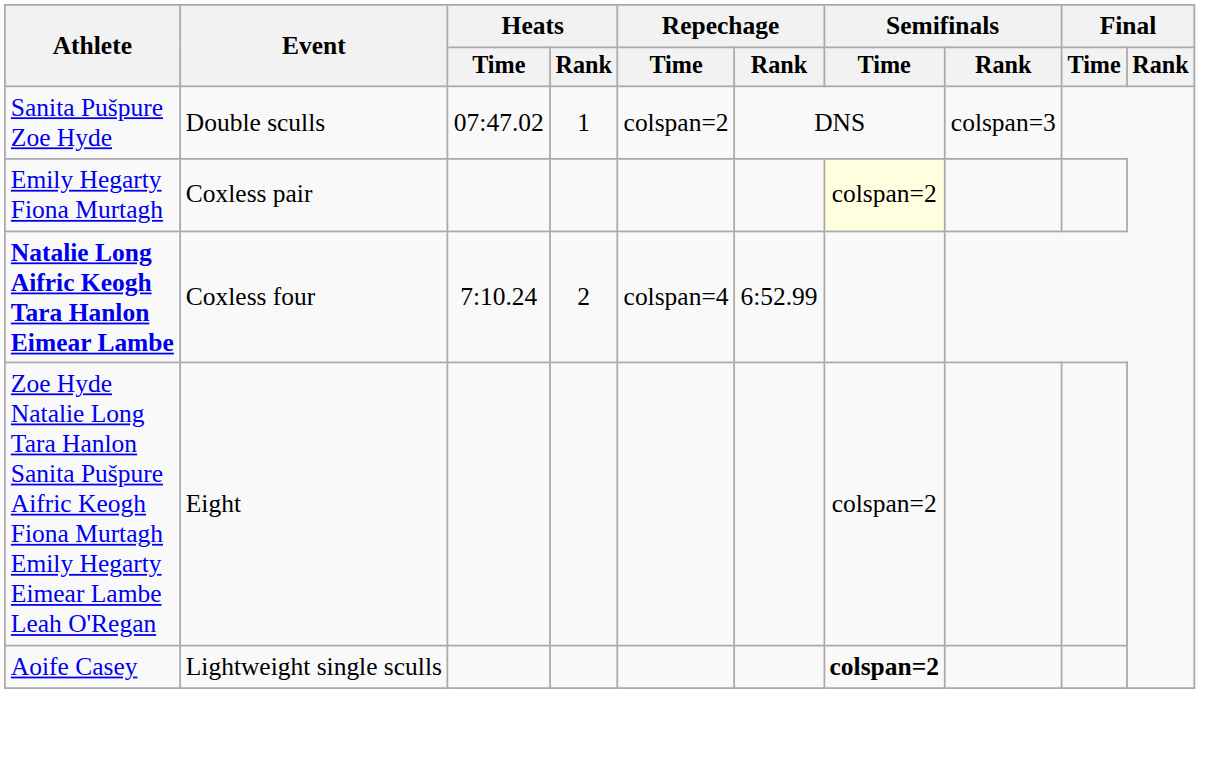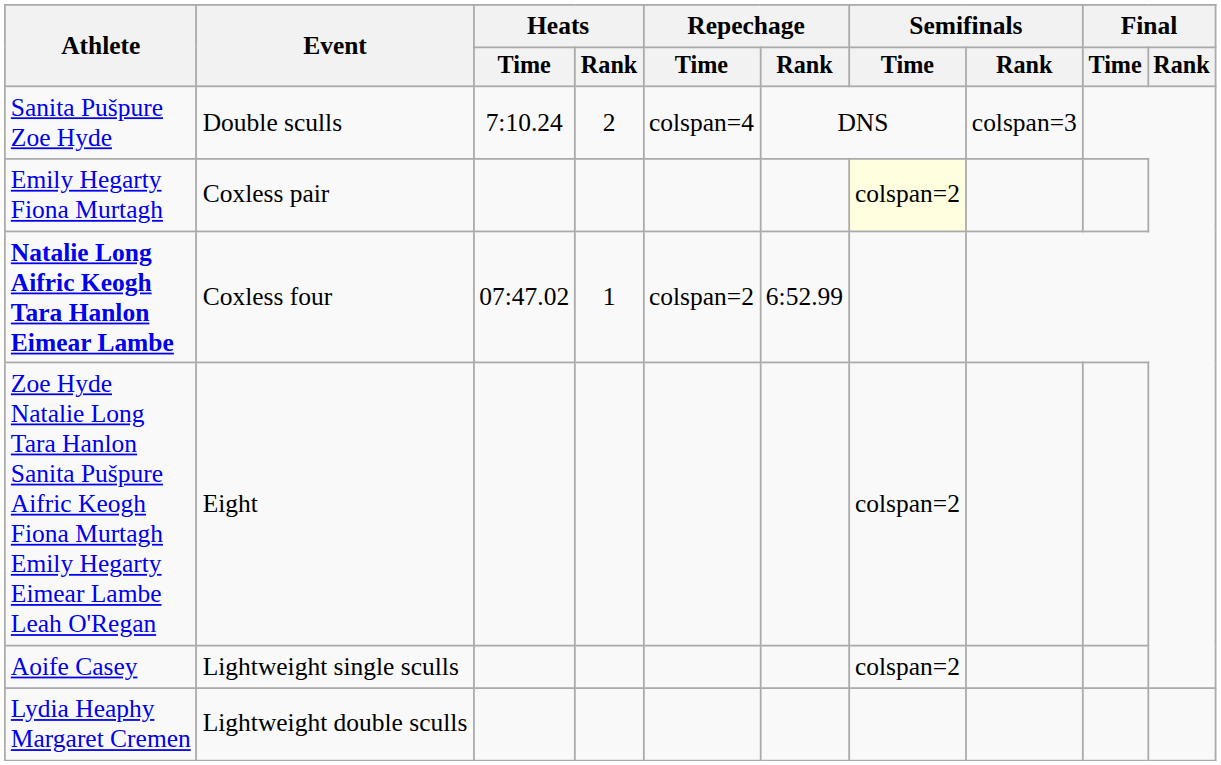Sanita Pušpure Zoe Hyde | Heats / Time: 07:47.02 -> 7:10.24
Sanita Pušpure Zoe Hyde | Heats / Rank: 1 -> 2
Sanita Pušpure Zoe Hyde | Repechage / Time: colspan=2 -> colspan=4
Natalie Long Aifric Keogh Tara Hanlon Eimear Lambe | Heats / Time: 7:10.24 -> 07:47.02
Natalie Long Aifric Keogh Tara Hanlon Eimear Lambe | Heats / Rank: 2 -> 1
Natalie Long Aifric Keogh Tara Hanlon Eimear Lambe | Repechage / Time: colspan=4 -> colspan=2
Aoife Casey | Semifinals / Time: bold -> normal
+ row: Lydia Heaphy Margaret Cremen | Lightweight double sculls
